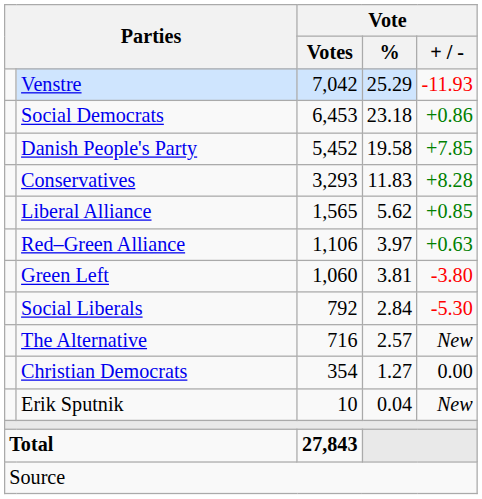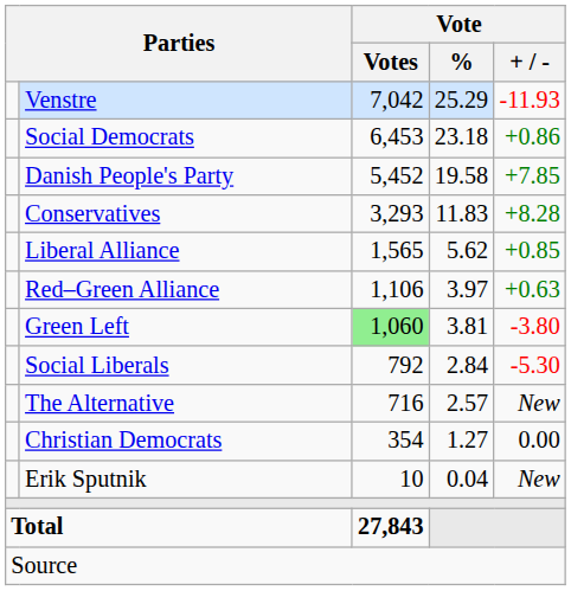Green Left | Vote / Votes: no background -> lightgreen background
